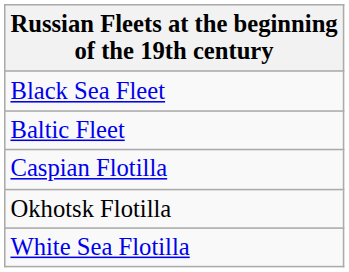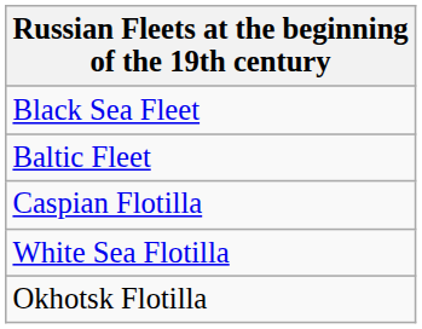row 5 | column 1: Okhotsk Flotilla -> White Sea Flotilla
row 6 | column 1: White Sea Flotilla -> Okhotsk Flotilla
